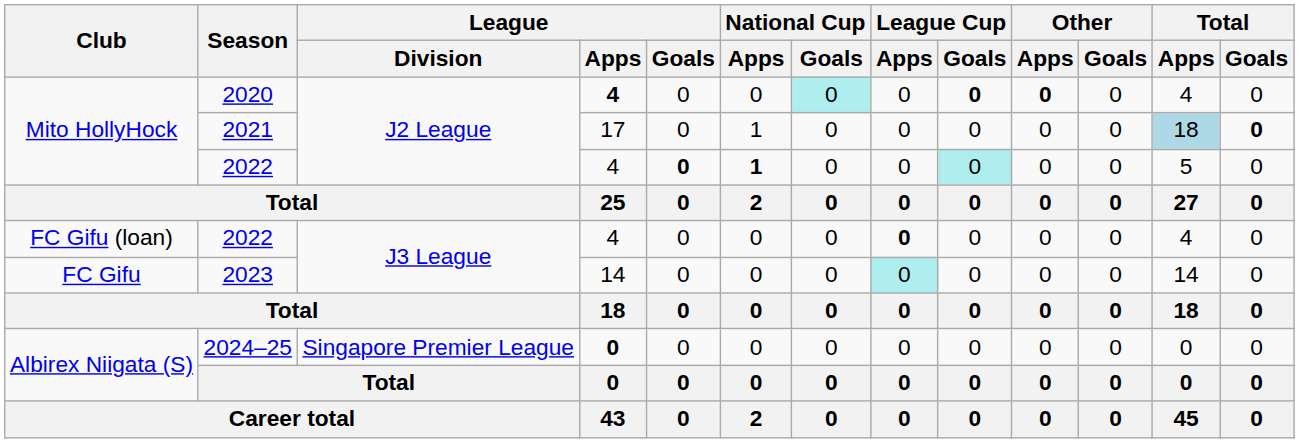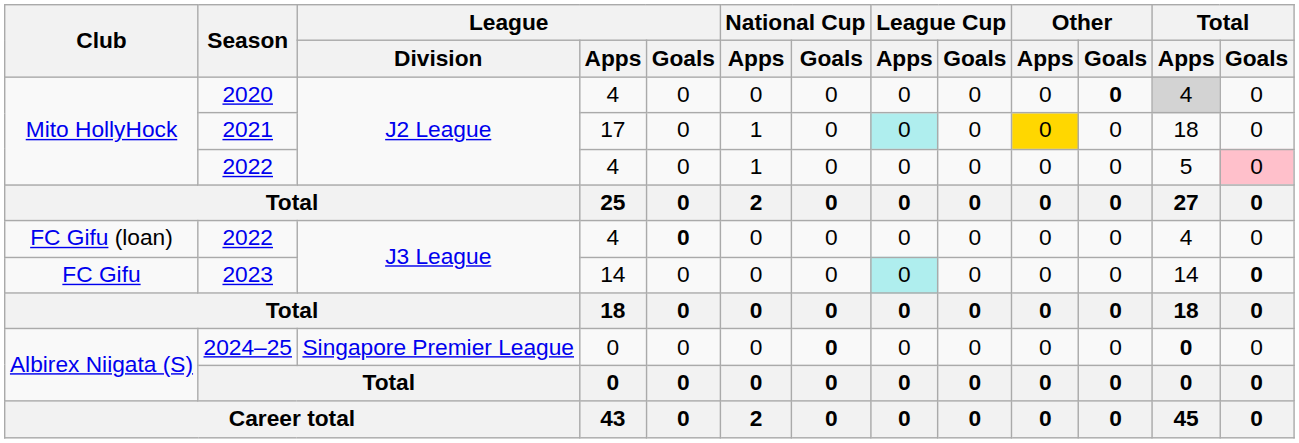2020 | League / Apps: bold -> normal
2020 | National Cup / Goals: paleturquoise background -> no background
2020 | League Cup / Goals: bold -> normal
2020 | Other / Apps: bold -> normal
2020 | Other / Goals: normal -> bold
2020 | Total / Apps: no background -> lightgrey background
2021 | League Cup / Apps: no background -> paleturquoise background
2021 | Other / Apps: no background -> gold background
2021 | Total / Apps: lightblue background -> no background
2021 | Total / Goals: bold -> normal
Mito HollyHock / 2022 | League / Goals: bold -> normal
Mito HollyHock / 2022 | National Cup / Apps: bold -> normal
Mito HollyHock / 2022 | League Cup / Goals: paleturquoise background -> no background
Mito HollyHock / 2022 | Total / Goals: no background -> pink background
FC Gifu (loan) / 2022 | League / Goals: normal -> bold
FC Gifu (loan) / 2022 | League Cup / Apps: bold -> normal
2023 | Total / Goals: normal -> bold
2024–25 | League / Apps: bold -> normal
2024–25 | National Cup / Goals: normal -> bold
2024–25 | Total / Apps: normal -> bold
